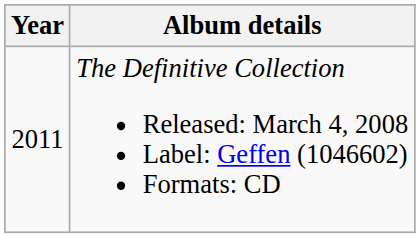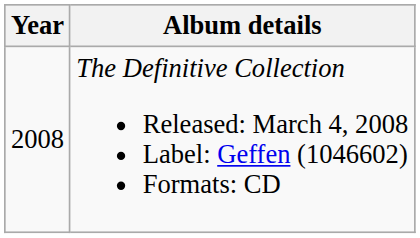row 2 | Year: 2011 -> 2008
